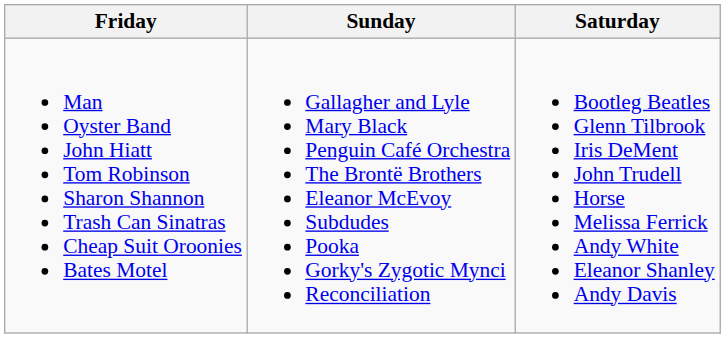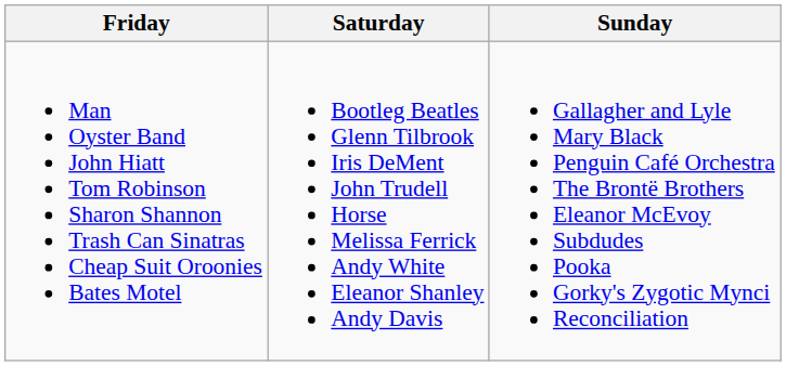columns swapped: Saturday <-> Sunday
